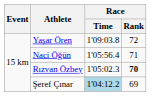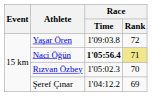Naci Öğün | Race / Time: normal -> bold
Naci Öğün | Race / Rank: no background -> khaki background
Rızvan Özbey | Race / Rank: bold -> normal
Şeref Çınar | Race / Time: lightblue background -> no background
